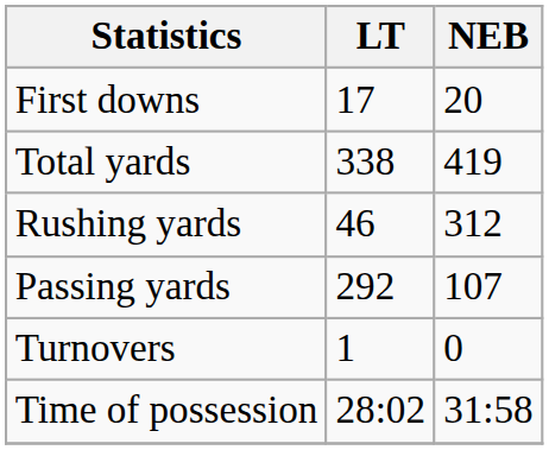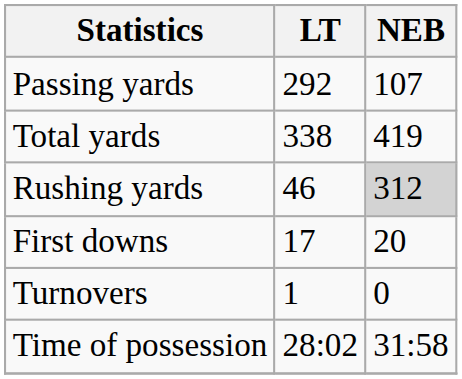rows swapped: First downs <-> Passing yards
Rushing yards | NEB: no background -> lightgrey background
